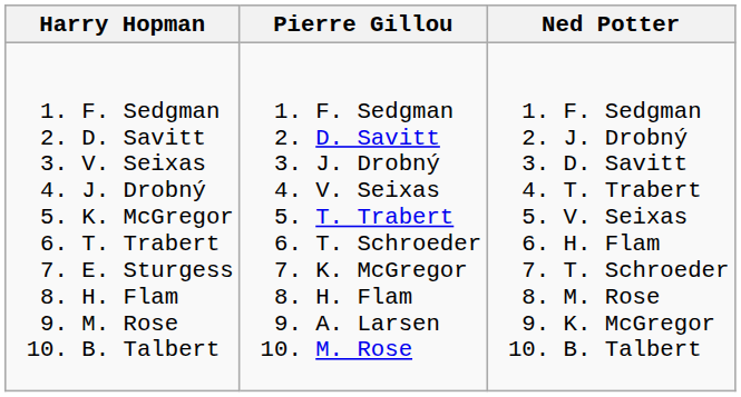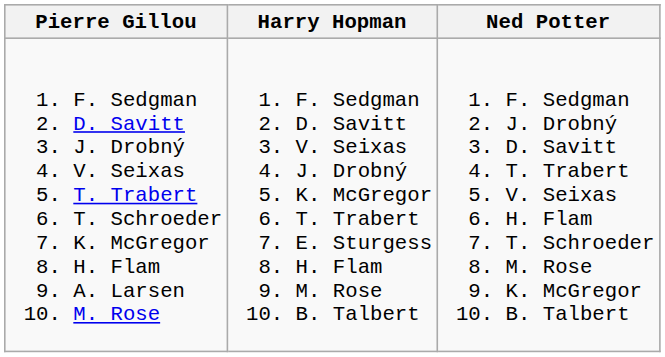columns swapped: Pierre Gillou <-> Harry Hopman
